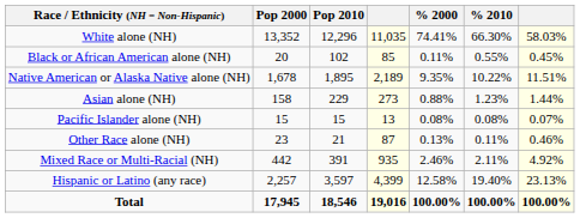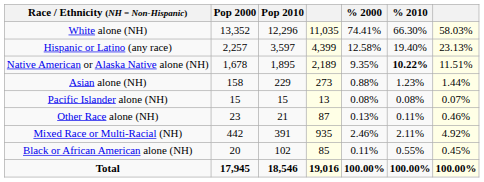rows swapped: Black or African American alone (NH) <-> Hispanic or Latino (any race)
Native American or Alaska Native alone (NH) | % 2010: normal -> bold
